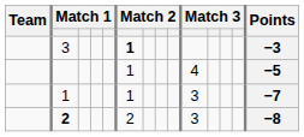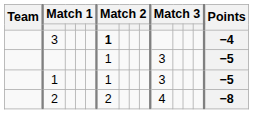row 3 | Points: −3 -> −4
row 4 | column 10: 4 -> 3
row 5 | Points: −7 -> −5
row 6 | column 2: bold -> normal
row 6 | column 10: 3 -> 4
